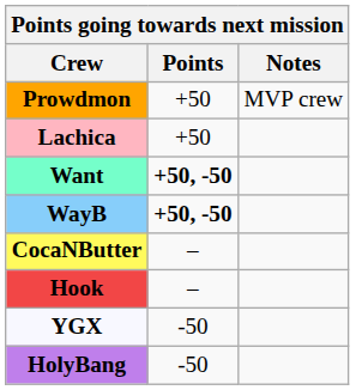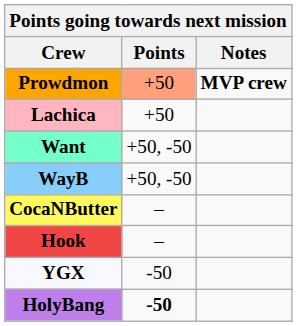Prowdmon | Points: no background -> lightsalmon background
Prowdmon | Notes: normal -> bold
Want | Points: bold -> normal
WayB | Points: bold -> normal
HolyBang | Points: normal -> bold
